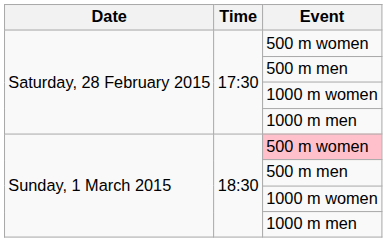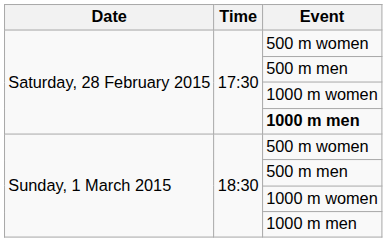Saturday, 28 February 2015 / 1000 m men | Event: normal -> bold
Sunday, 1 March 2015 / 500 m women | Event: pink background -> no background
